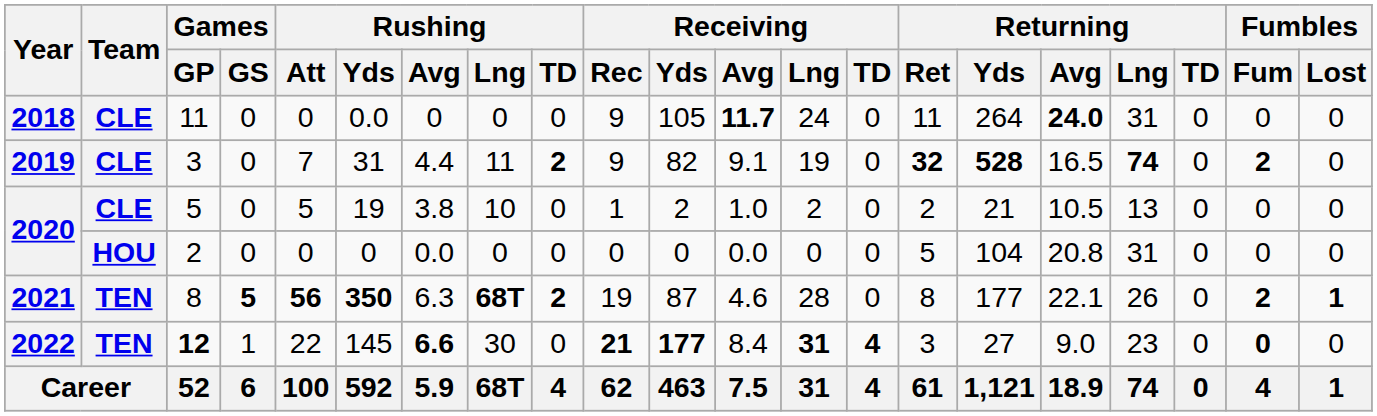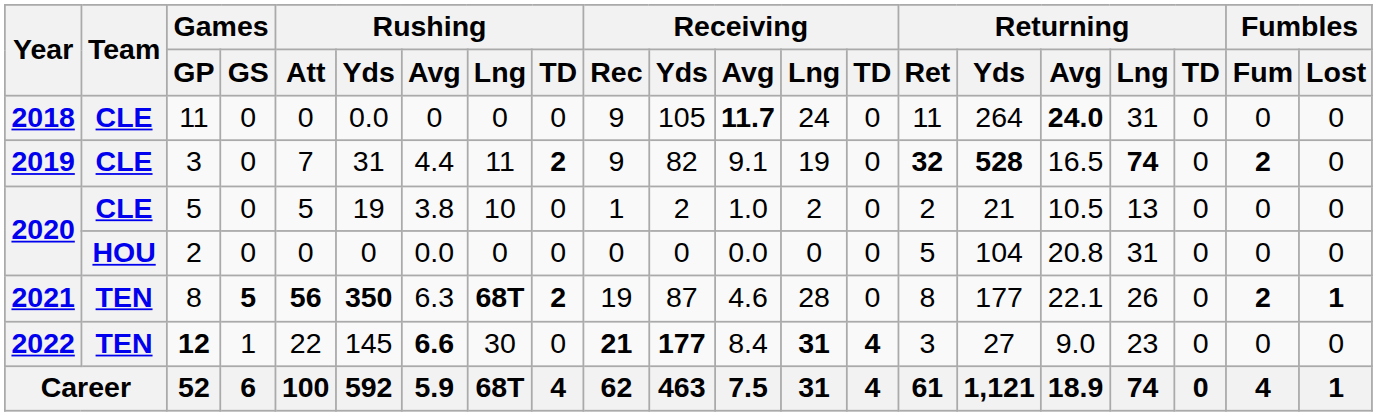12 | Fumbles / Fum: bold -> normal
